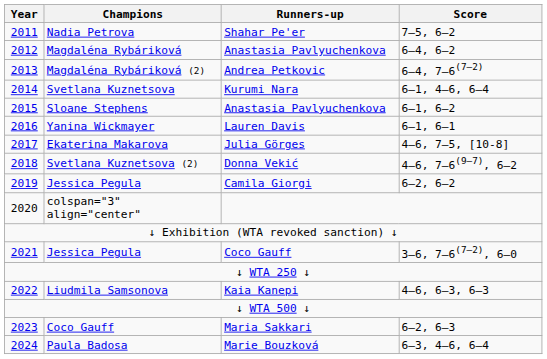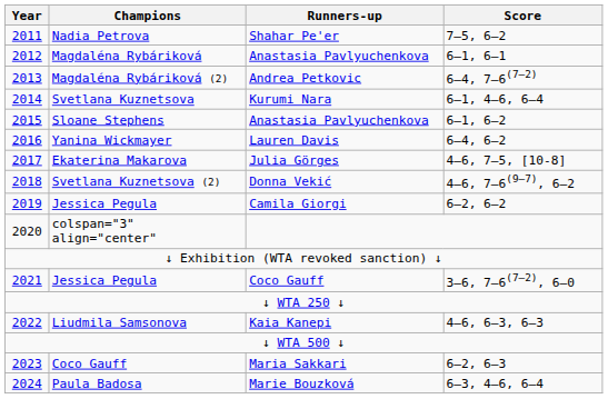Magdaléna Rybáriková | Score: 6–4, 6–2 -> 6–1, 6–1
Yanina Wickmayer | Score: 6–1, 6–1 -> 6–4, 6–2
